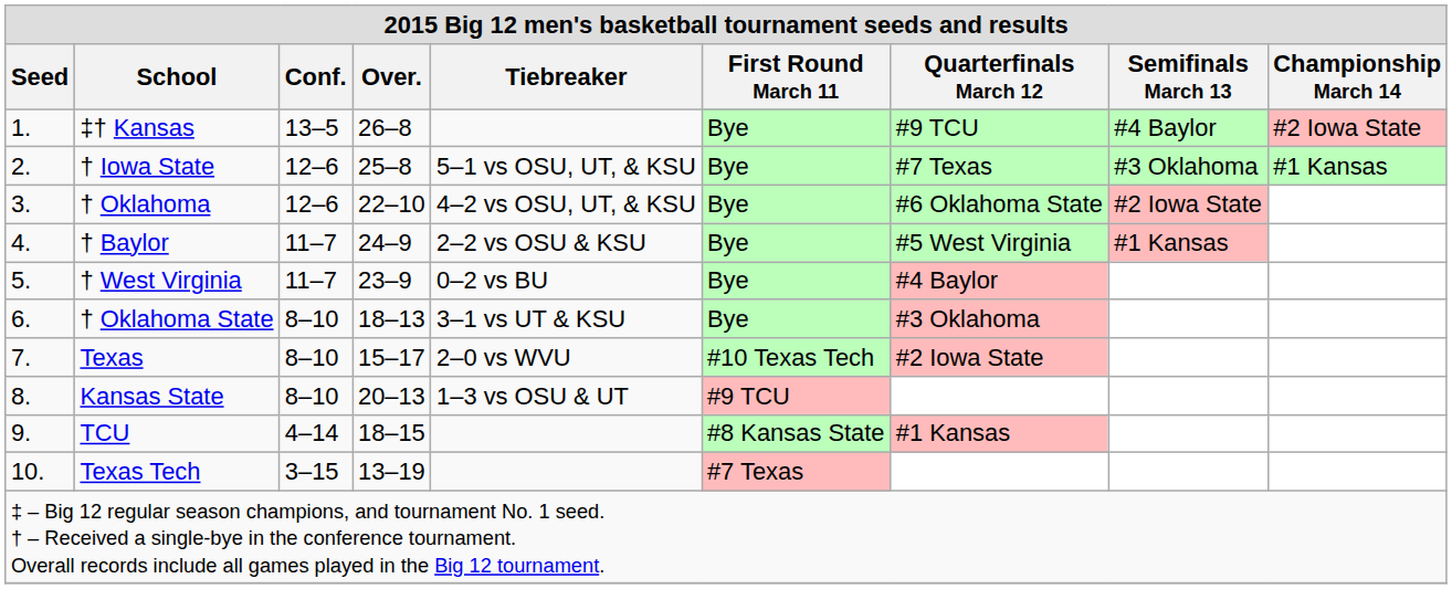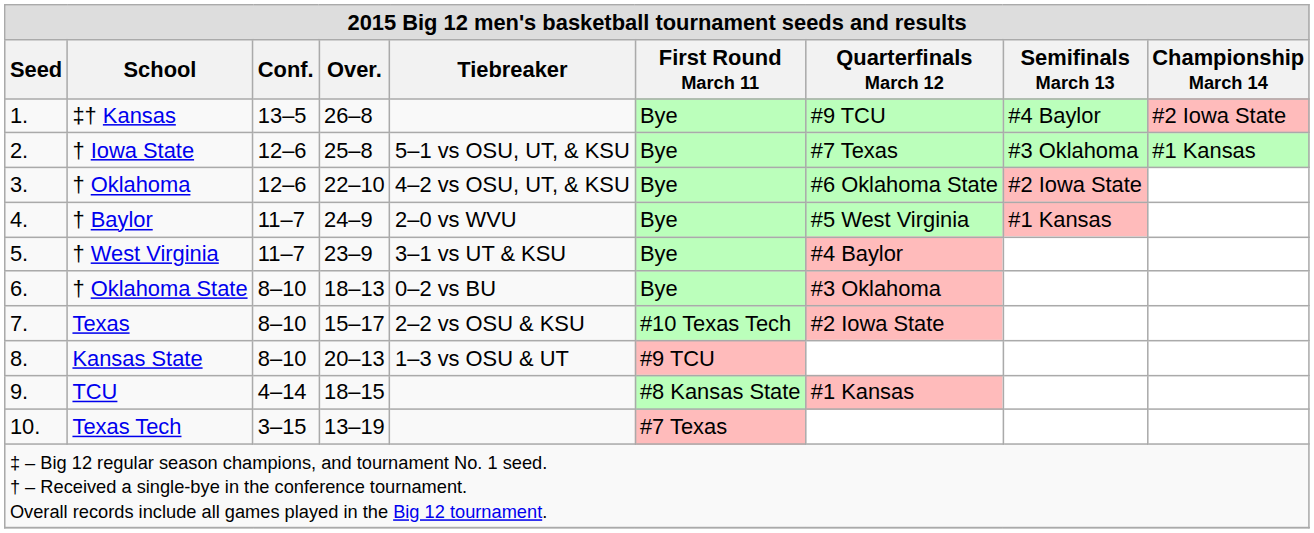† Baylor | Tiebreaker: 2–2 vs OSU & KSU -> 2–0 vs WVU
† West Virginia | Tiebreaker: 0–2 vs BU -> 3–1 vs UT & KSU
† Oklahoma State | Tiebreaker: 3–1 vs UT & KSU -> 0–2 vs BU
Texas | Tiebreaker: 2–0 vs WVU -> 2–2 vs OSU & KSU
